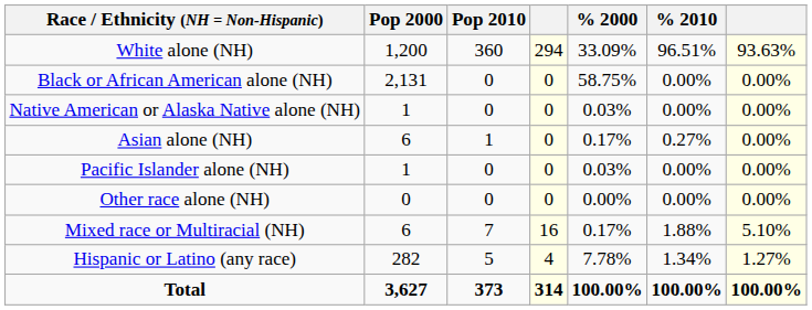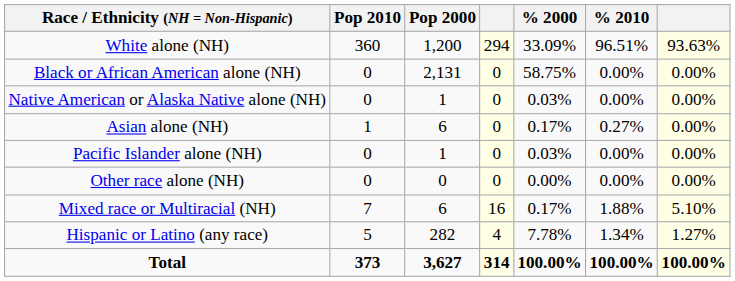columns swapped: Pop 2000 <-> Pop 2010
